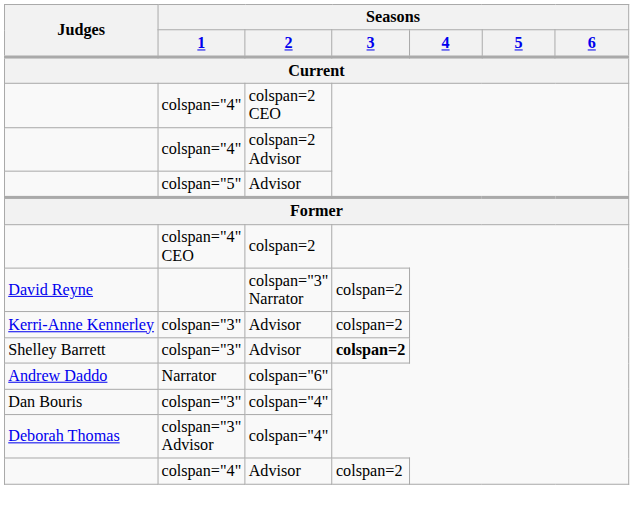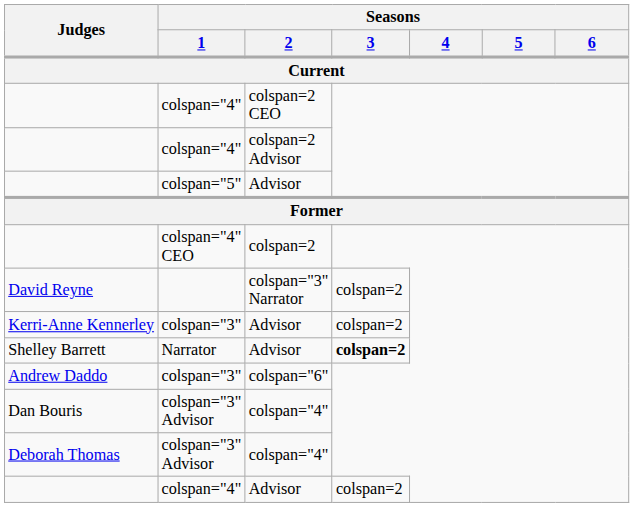Shelley Barrett | Seasons / 1: colspan="3" -> Narrator
Andrew Daddo | Seasons / 1: Narrator -> colspan="3"
Dan Bouris | Seasons / 1: colspan="3" -> colspan="3" Advisor
